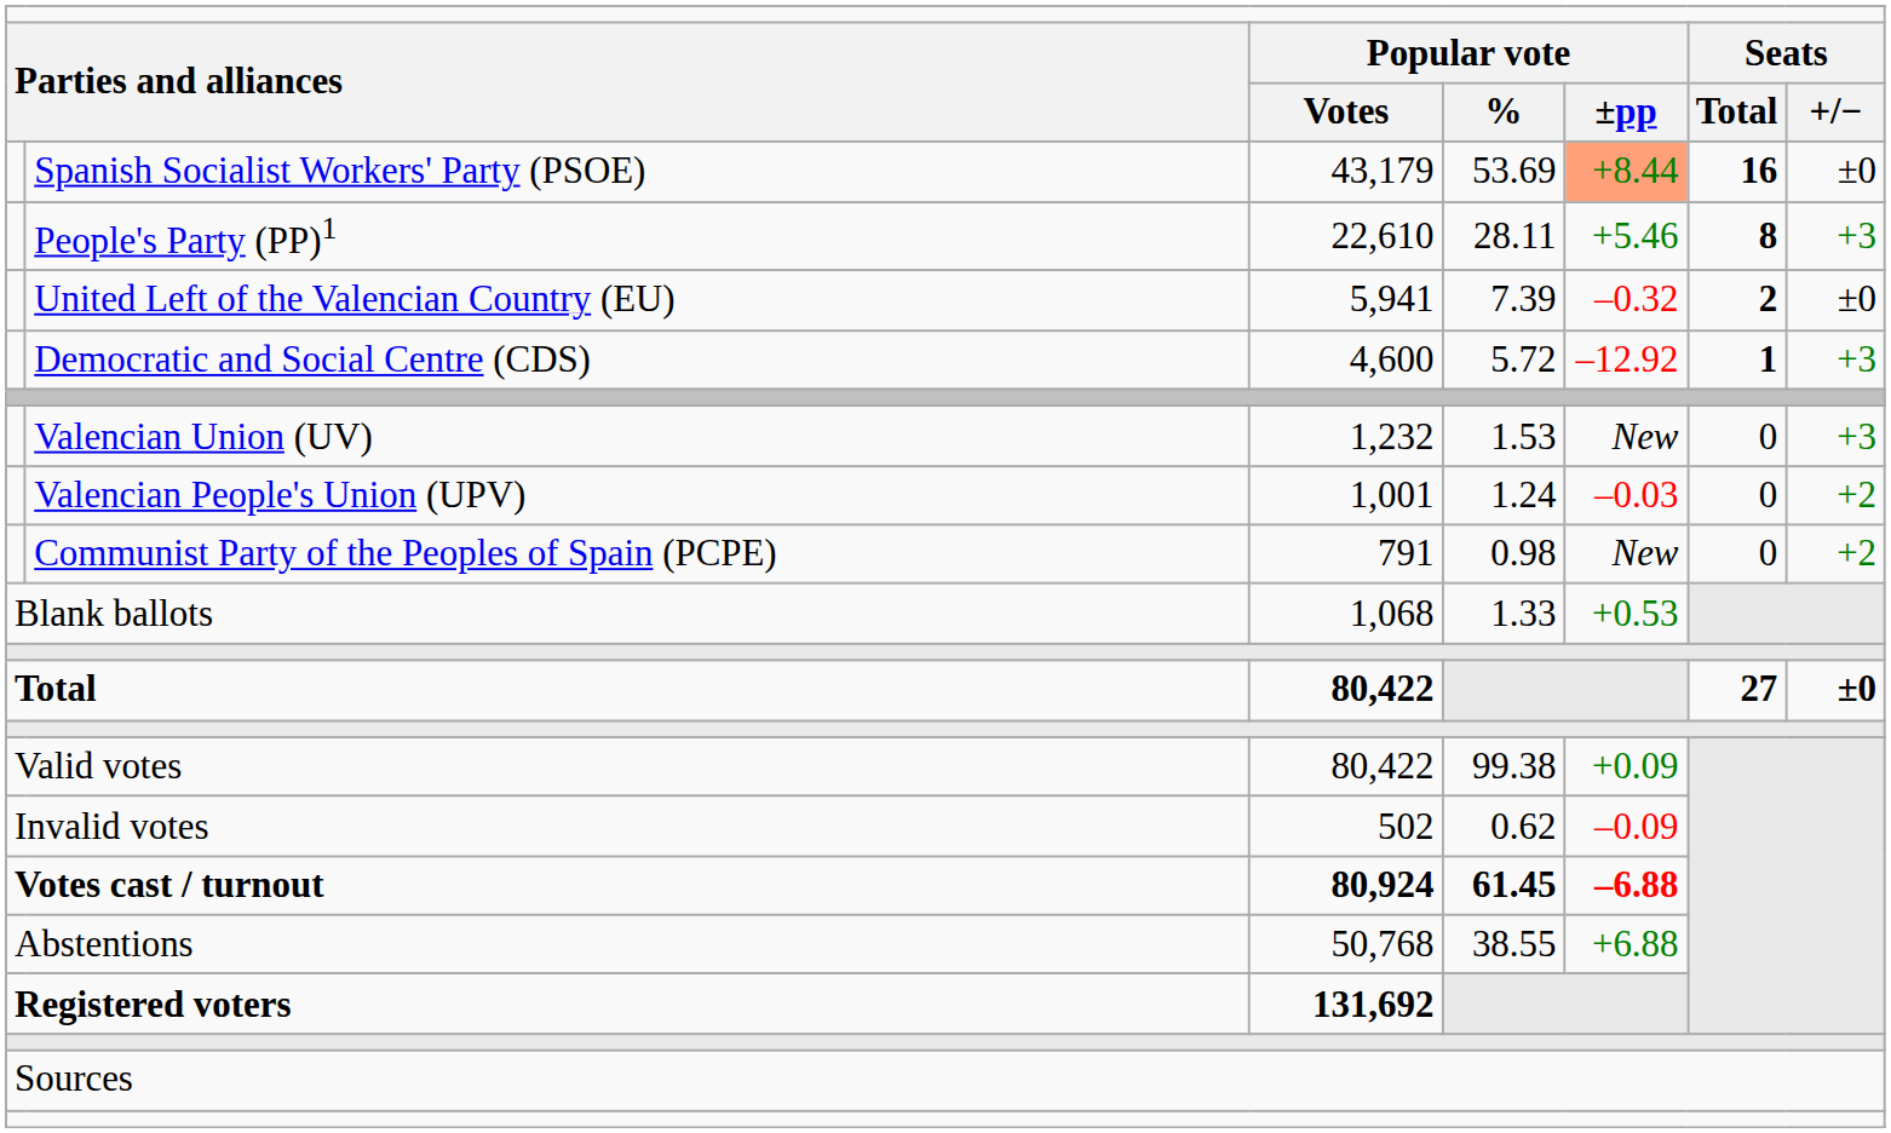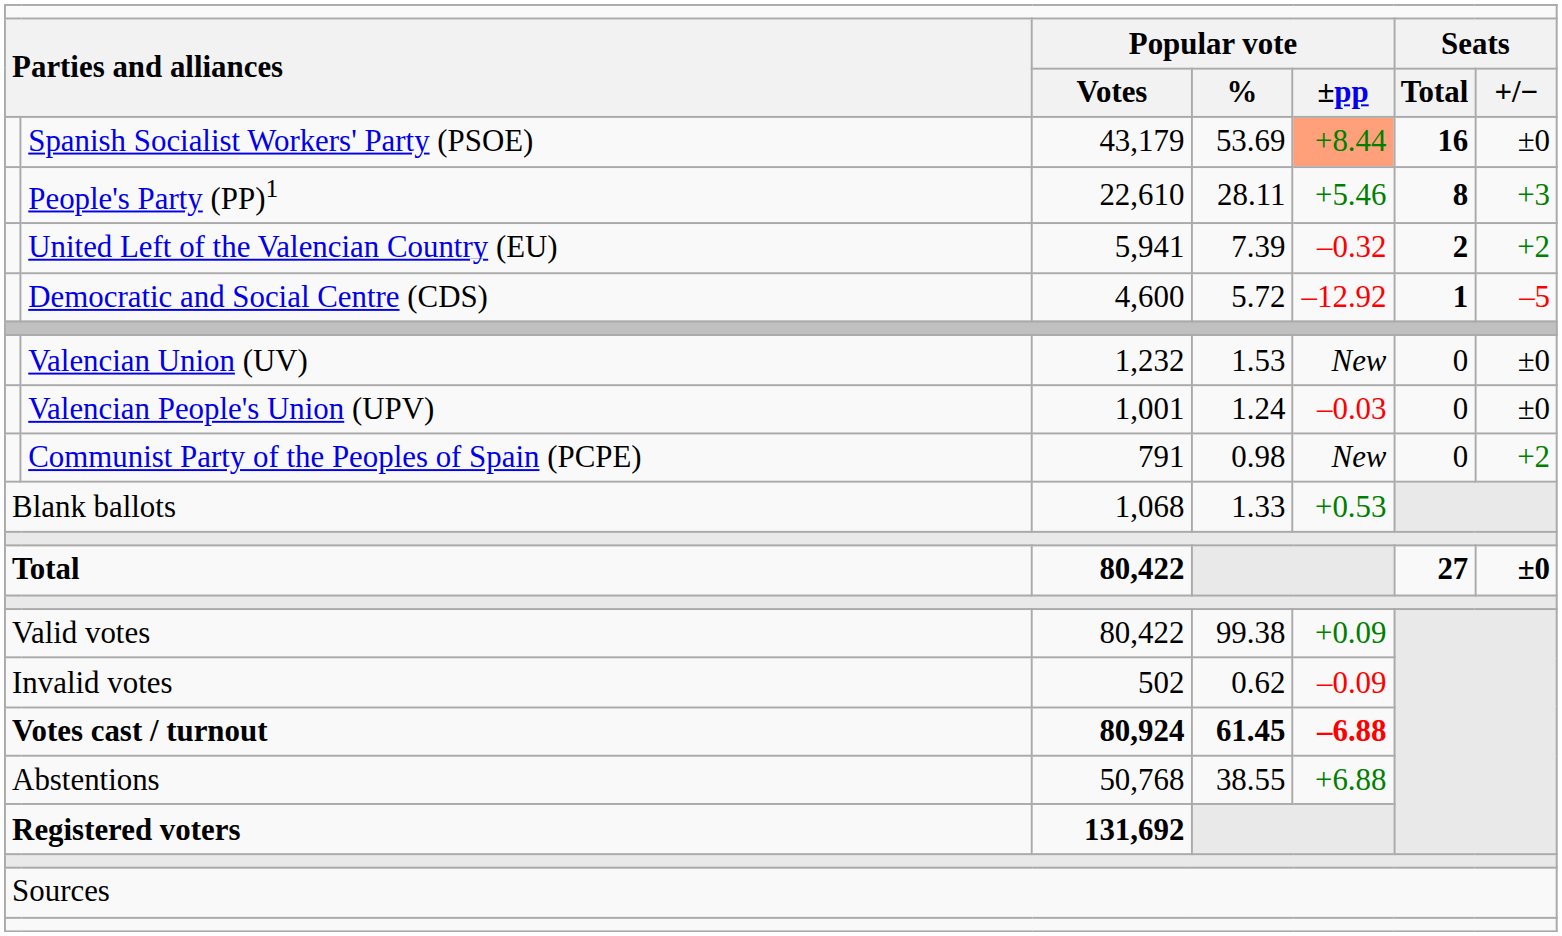United Left of the Valencian Country (EU) | column 7: ±0 -> +2
Democratic and Social Centre (CDS) | column 7: +3 -> –5
Valencian Union (UV) | column 7: +3 -> ±0
Valencian People's Union (UPV) | column 7: +2 -> ±0
